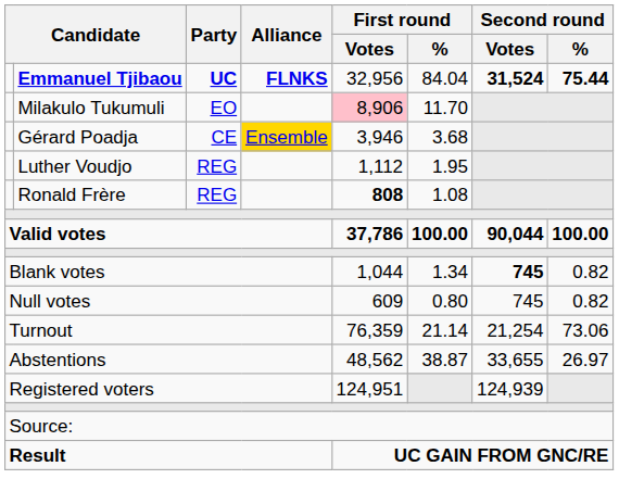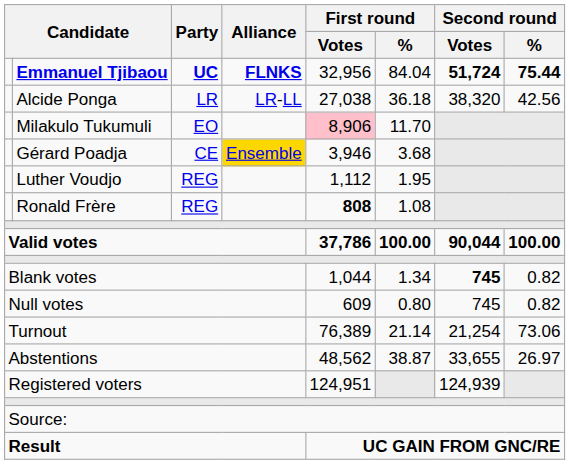Emmanuel Tjibaou | Second round / Votes: 31,524 -> 51,724
+ row: Alcide Ponga | LR | LR-LL | 27,038 | 36.18 | 38,320 | 42.56
Turnout | First round / Votes: 76,359 -> 76,389
